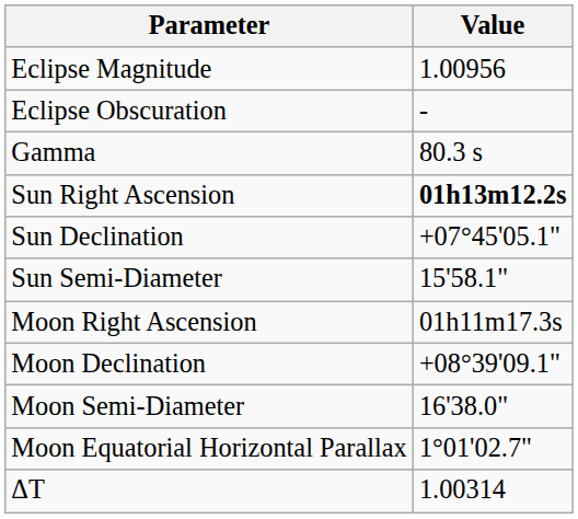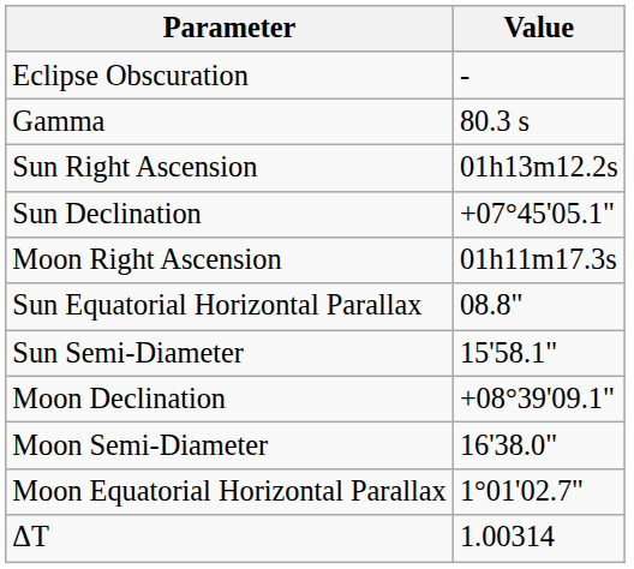- row: Eclipse Magnitude | 1.00956
Sun Right Ascension | Value: bold -> normal
rows swapped: Sun Semi-Diameter <-> Moon Right Ascension
+ row: Sun Equatorial Horizontal Parallax | 08.8"
